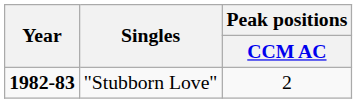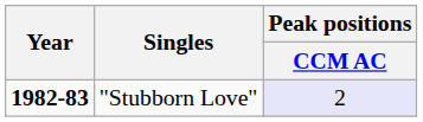"Stubborn Love" | Peak positions / CCM AC: no background -> lavender background
